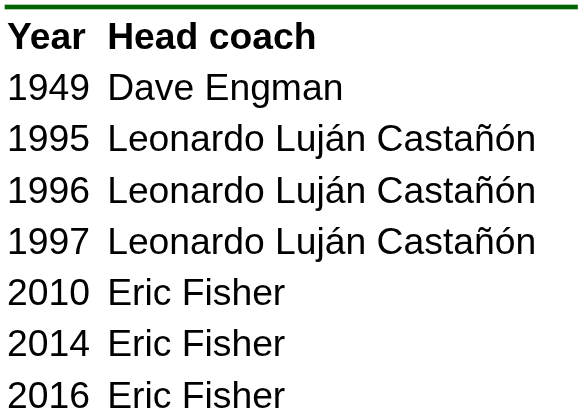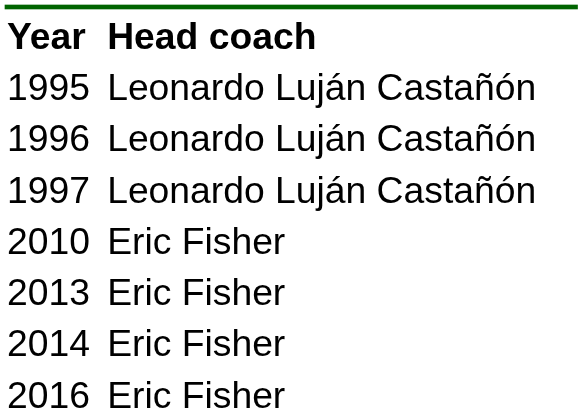- row: 1949 | Dave Engman
+ row: 2013 | Eric Fisher
